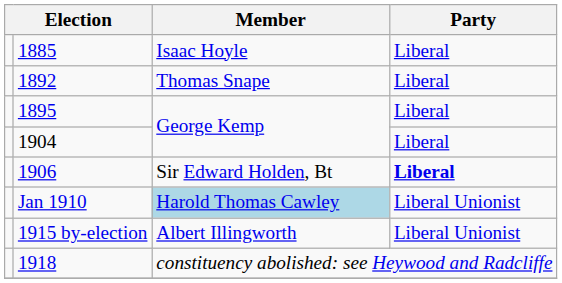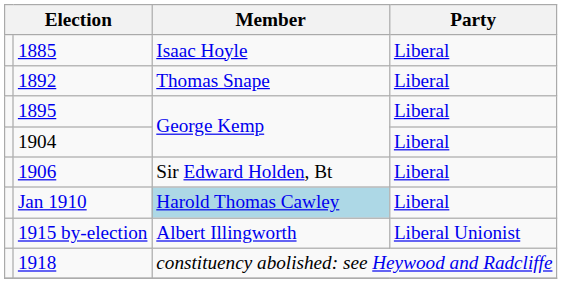1906 | Party: bold -> normal
Jan 1910 | Party: Liberal Unionist -> Liberal
